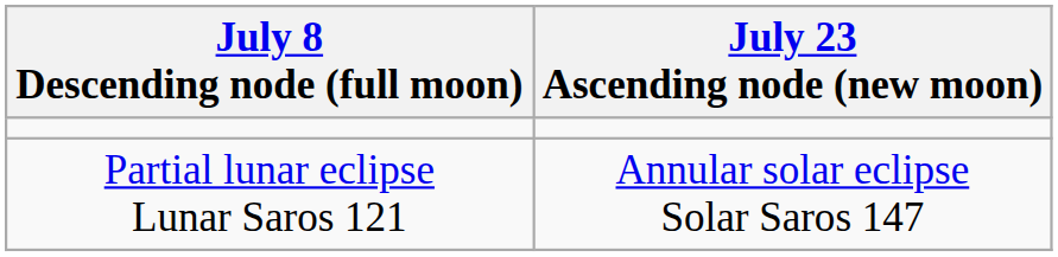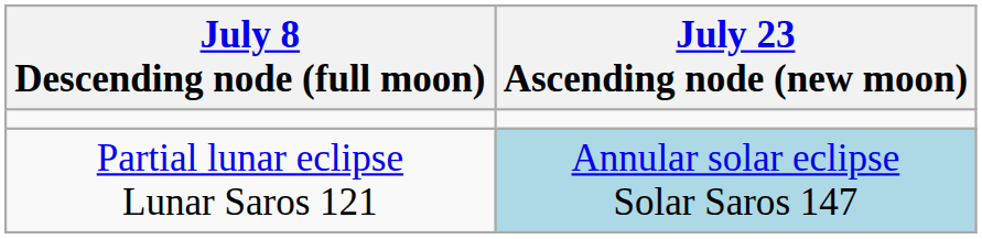Partial lunar eclipse Lunar Saros 121 | July 23 Ascending node (new moon): no background -> lightblue background
